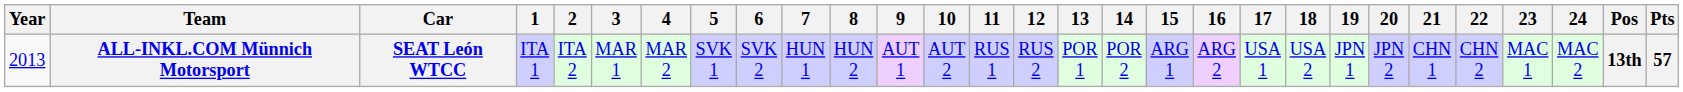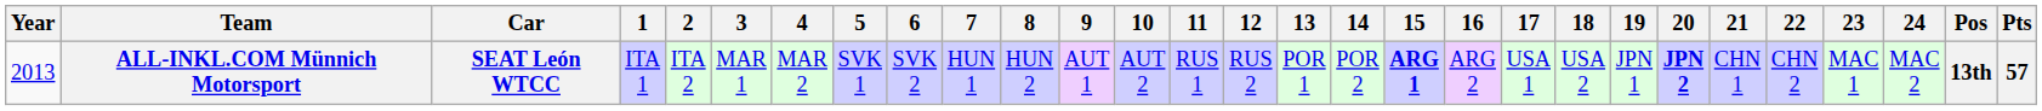row 2 | 15: normal -> bold
row 2 | 20: normal -> bold
